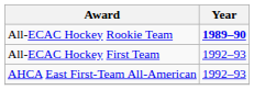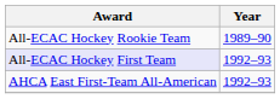row 2 | Year: bold -> normal
row 3 | Award: no background -> lavender background
